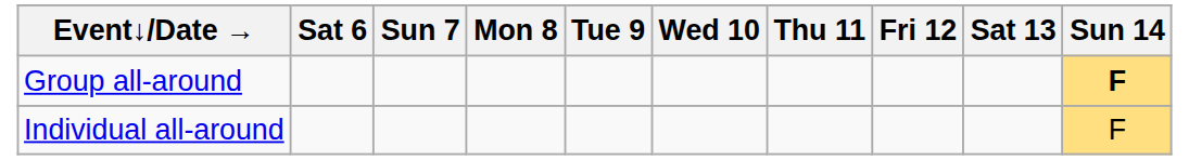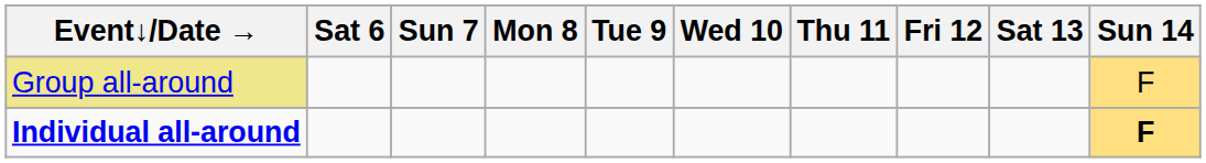row 2 | Event↓/Date →: no background -> khaki background
row 2 | Sun 14: bold -> normal
row 3 | Event↓/Date →: normal -> bold
row 3 | Sun 14: normal -> bold
